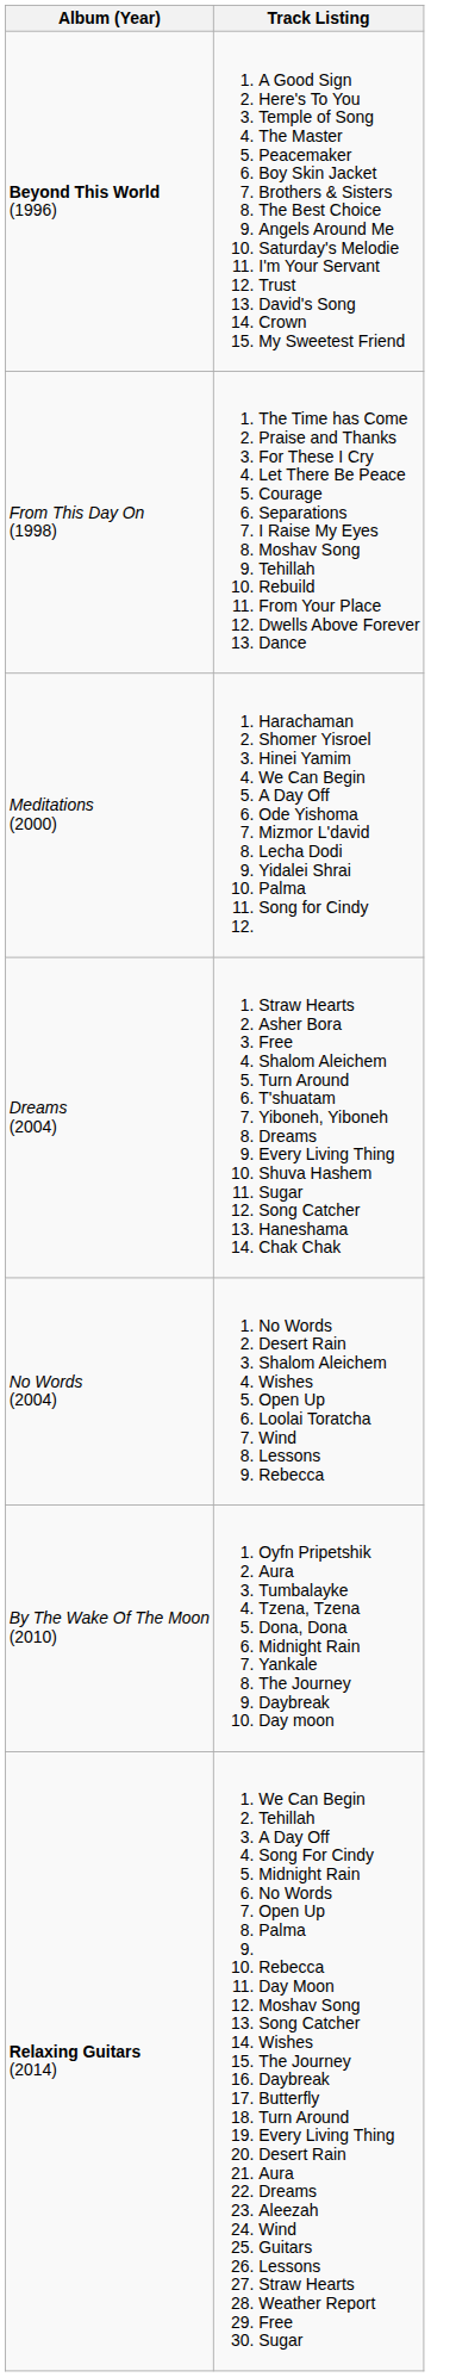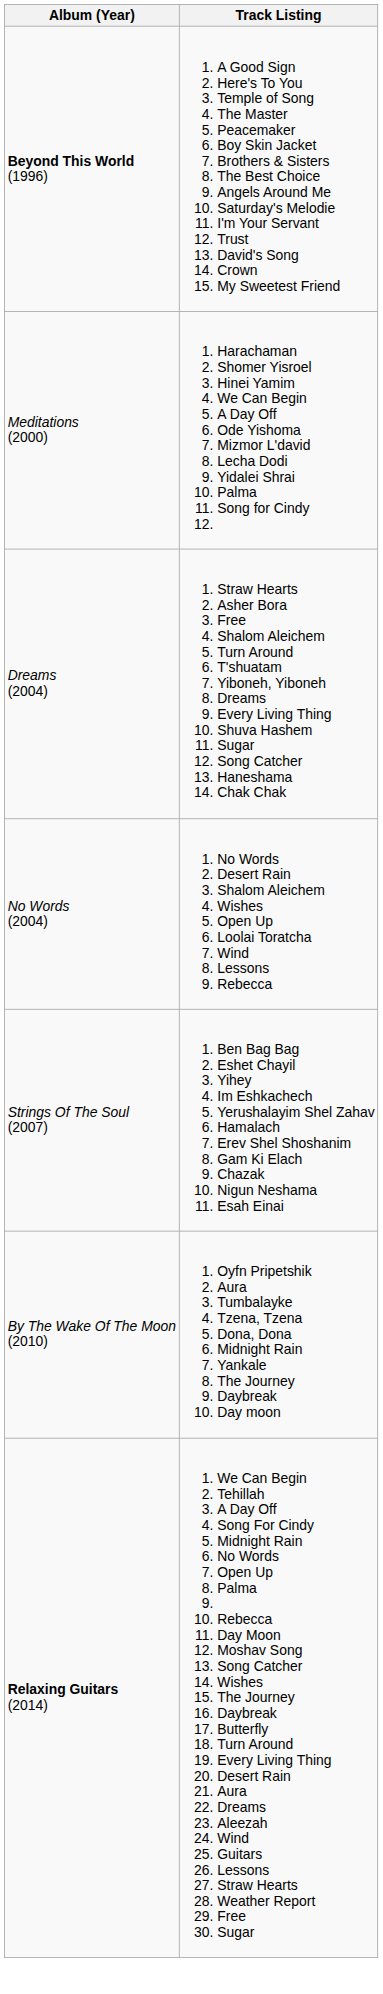- row: From This Day On (1998) | The Time has Come Praise and Thanks For These I Cry Let There Be Peace Courage Separations I Raise My Eyes Moshav Song Tehillah Rebuild From Your Place Dwells Above Forever Dance
+ row: Strings Of The Soul (2007) | Ben Bag Bag Eshet Chayil Yihey Im Eshkachech Yerushalayim Shel Zahav Hamalach Erev Shel Shoshanim Gam Ki Elach Chazak Nigun Neshama Esah Einai
